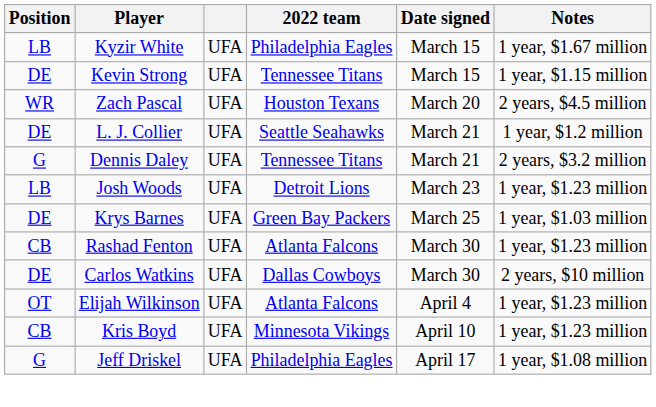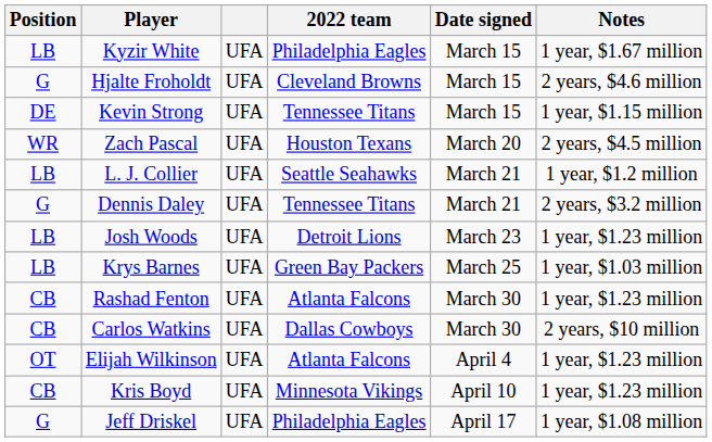+ row: G | Hjalte Froholdt | UFA | Cleveland Browns | March 15 | 2 years, $4.6 million
L. J. Collier | Position: DE -> LB
Krys Barnes | Position: DE -> LB
Carlos Watkins | Position: DE -> CB
